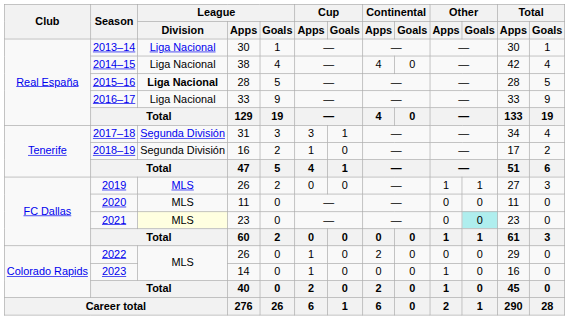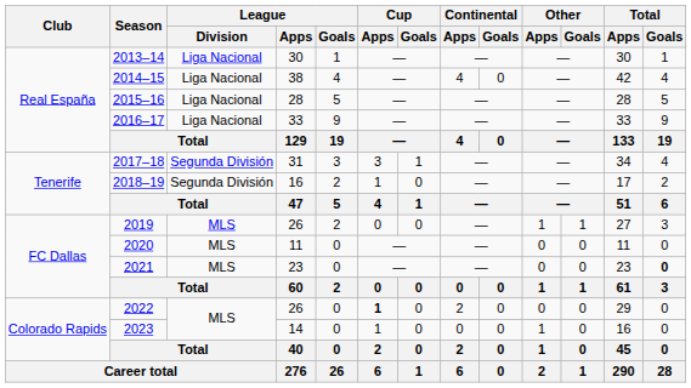2015–16 | League / Division: bold -> normal
2021 | League / Division: lightyellow background -> no background
2021 | Other / Goals: paleturquoise background -> no background
2021 | Total / Goals: normal -> bold
2022 | Cup / Apps: normal -> bold
